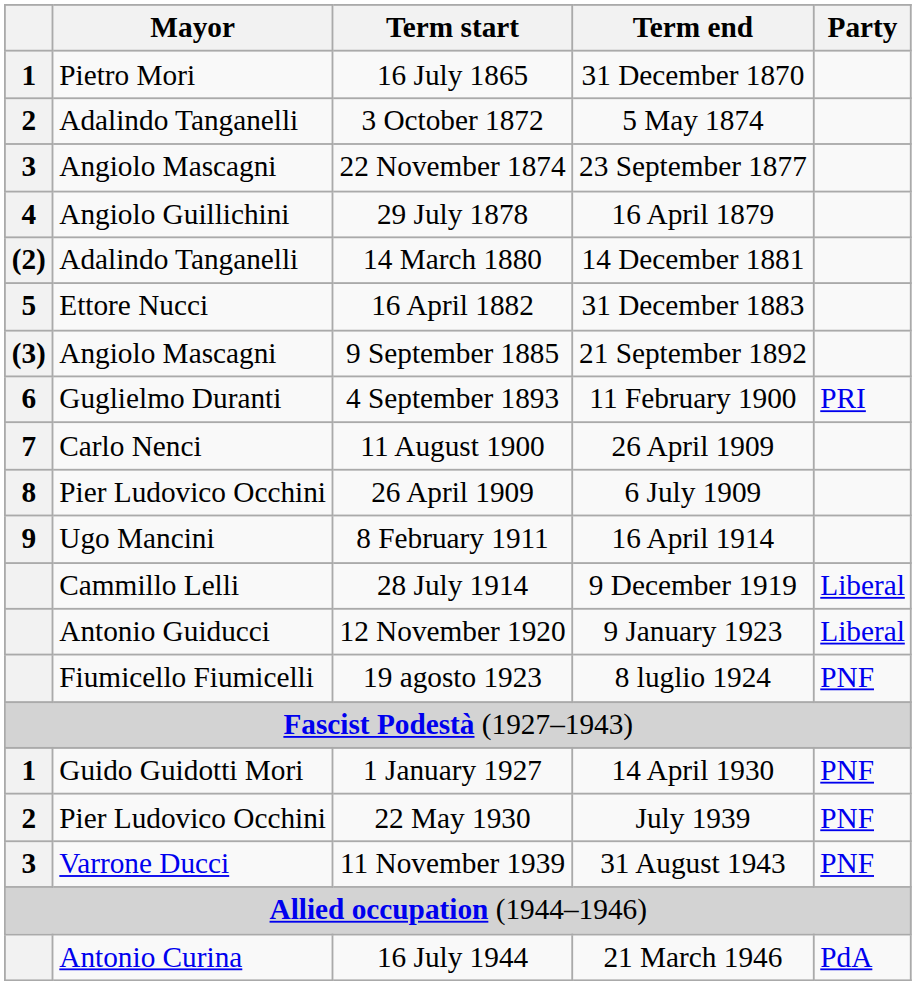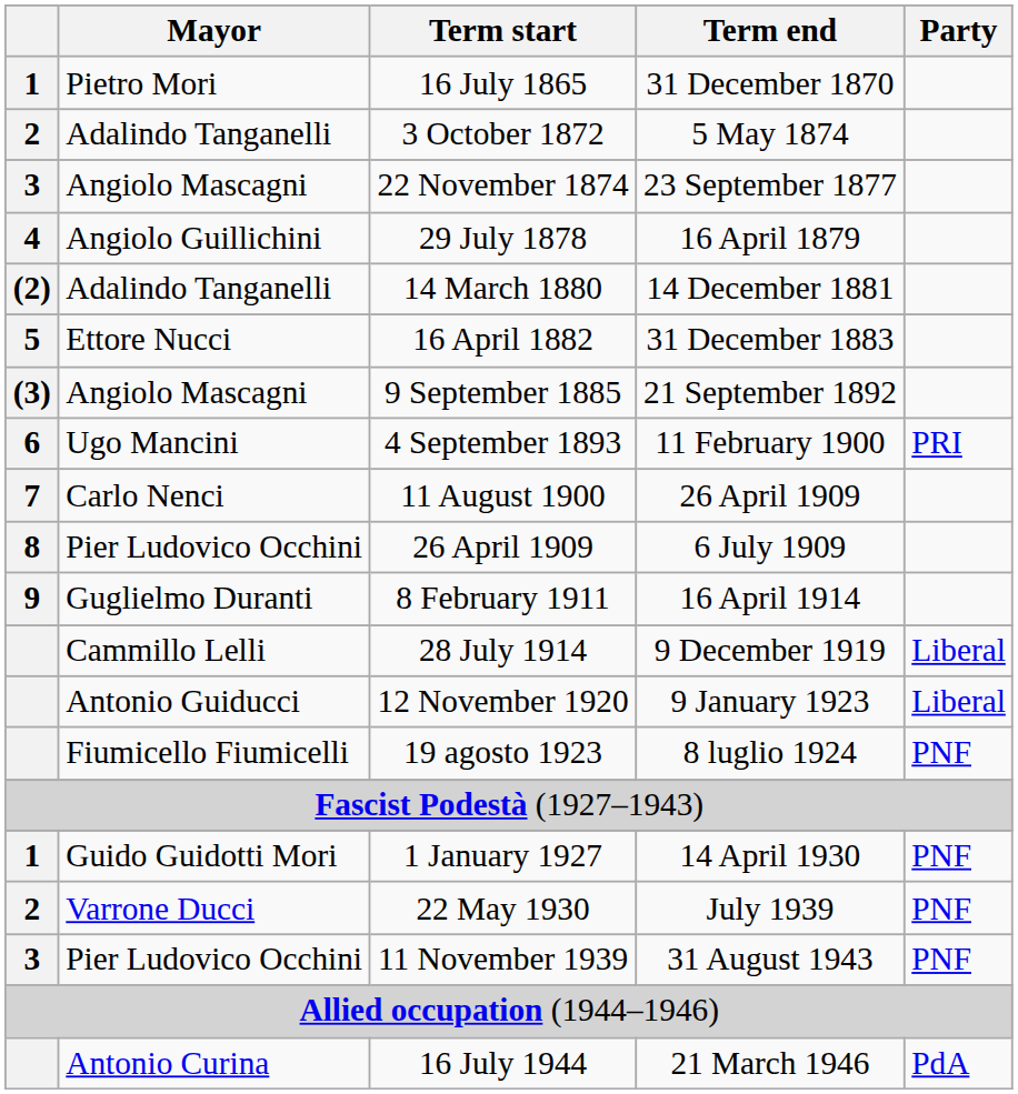4 September 1893 | Mayor: Guglielmo Duranti -> Ugo Mancini
8 February 1911 | Mayor: Ugo Mancini -> Guglielmo Duranti
22 May 1930 | Mayor: Pier Ludovico Occhini -> Varrone Ducci
11 November 1939 | Mayor: Varrone Ducci -> Pier Ludovico Occhini
